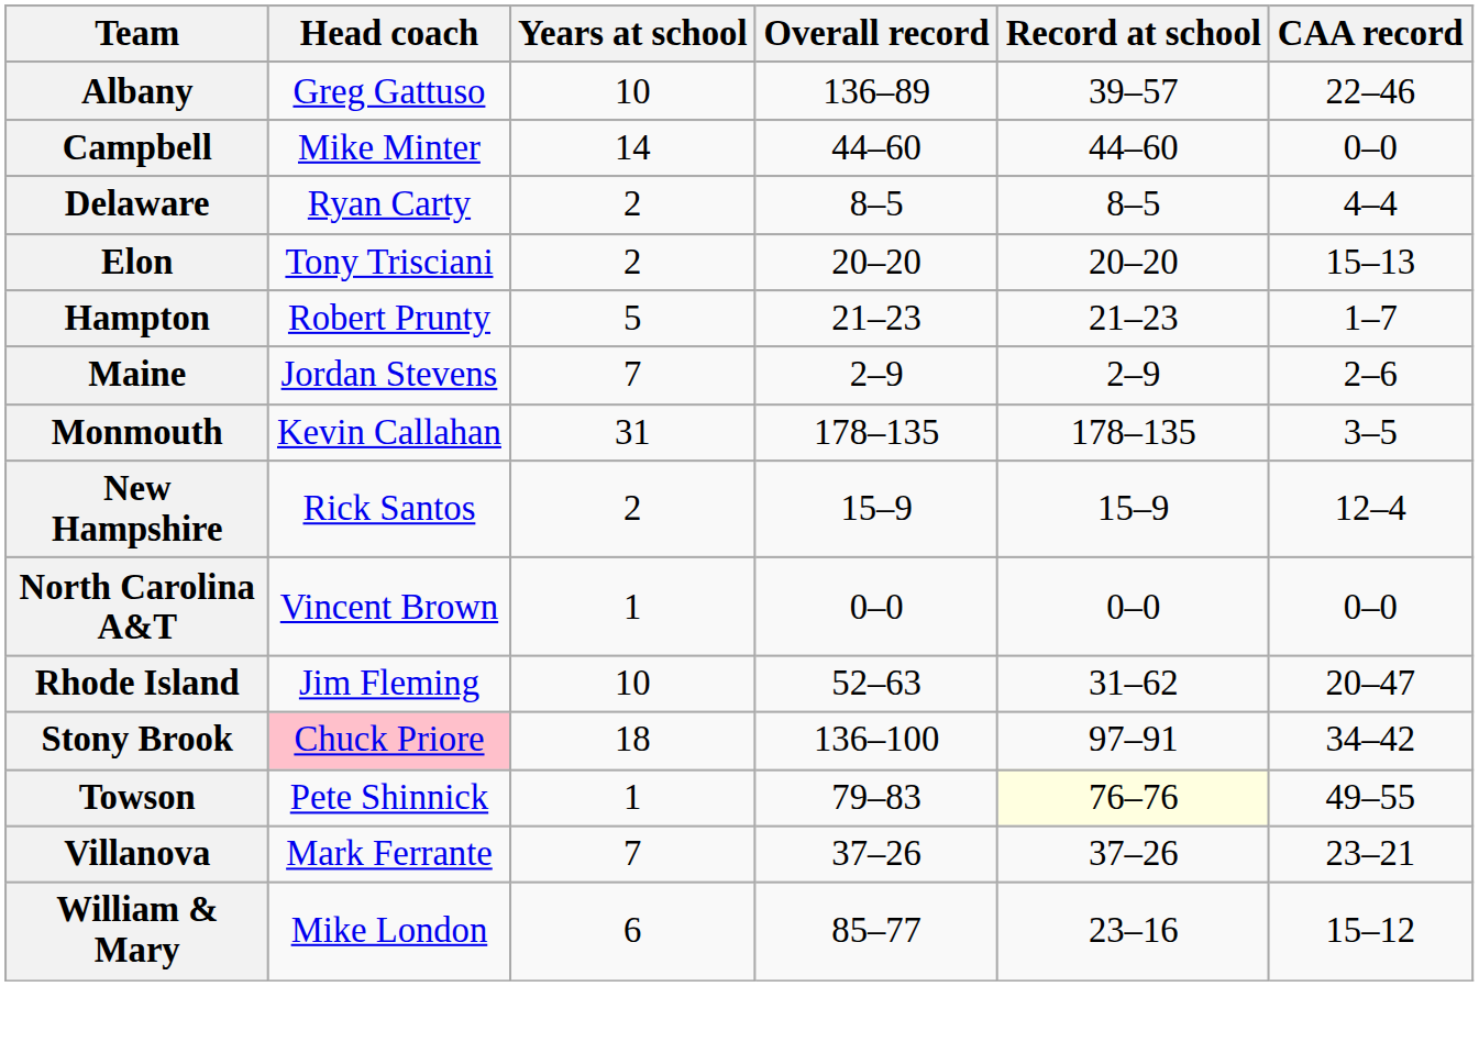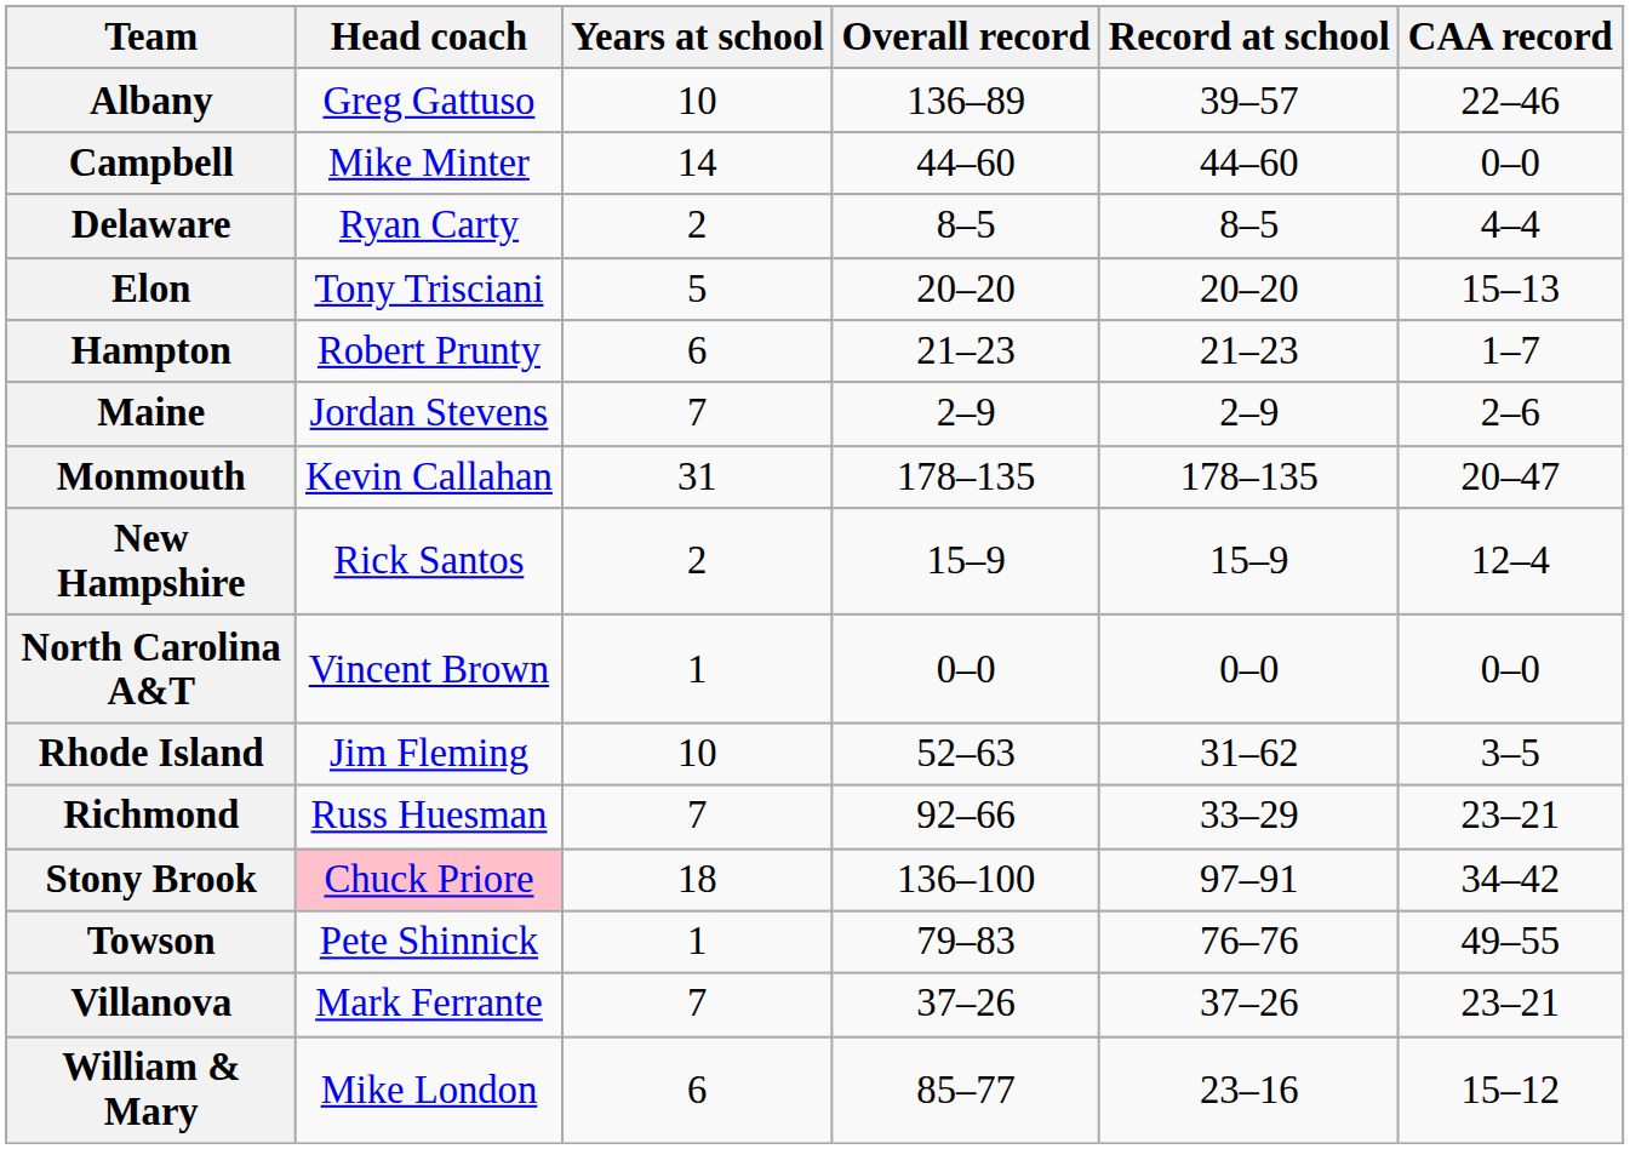Elon | Years at school: 2 -> 5
Hampton | Years at school: 5 -> 6
Monmouth | CAA record: 3–5 -> 20–47
Rhode Island | CAA record: 20–47 -> 3–5
+ row: Richmond | Russ Huesman | 7 | 92–66 | 33–29 | 23–21
Towson | Record at school: lightyellow background -> no background
